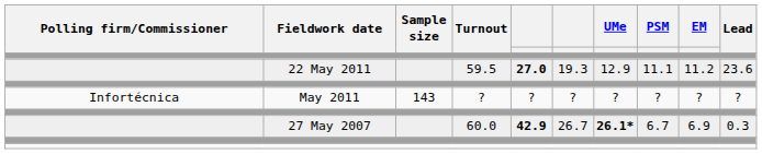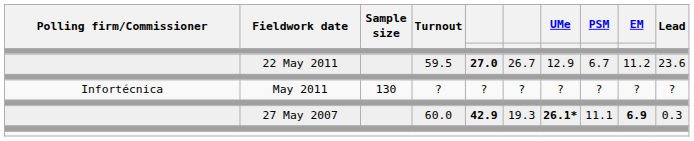22 May 2011 | column 6: 19.3 -> 26.7
22 May 2011 | PSM: 11.1 -> 6.7
May 2011 | Sample size: 143 -> 130
27 May 2007 | column 6: 26.7 -> 19.3
27 May 2007 | PSM: 6.7 -> 11.1
27 May 2007 | EM: normal -> bold
